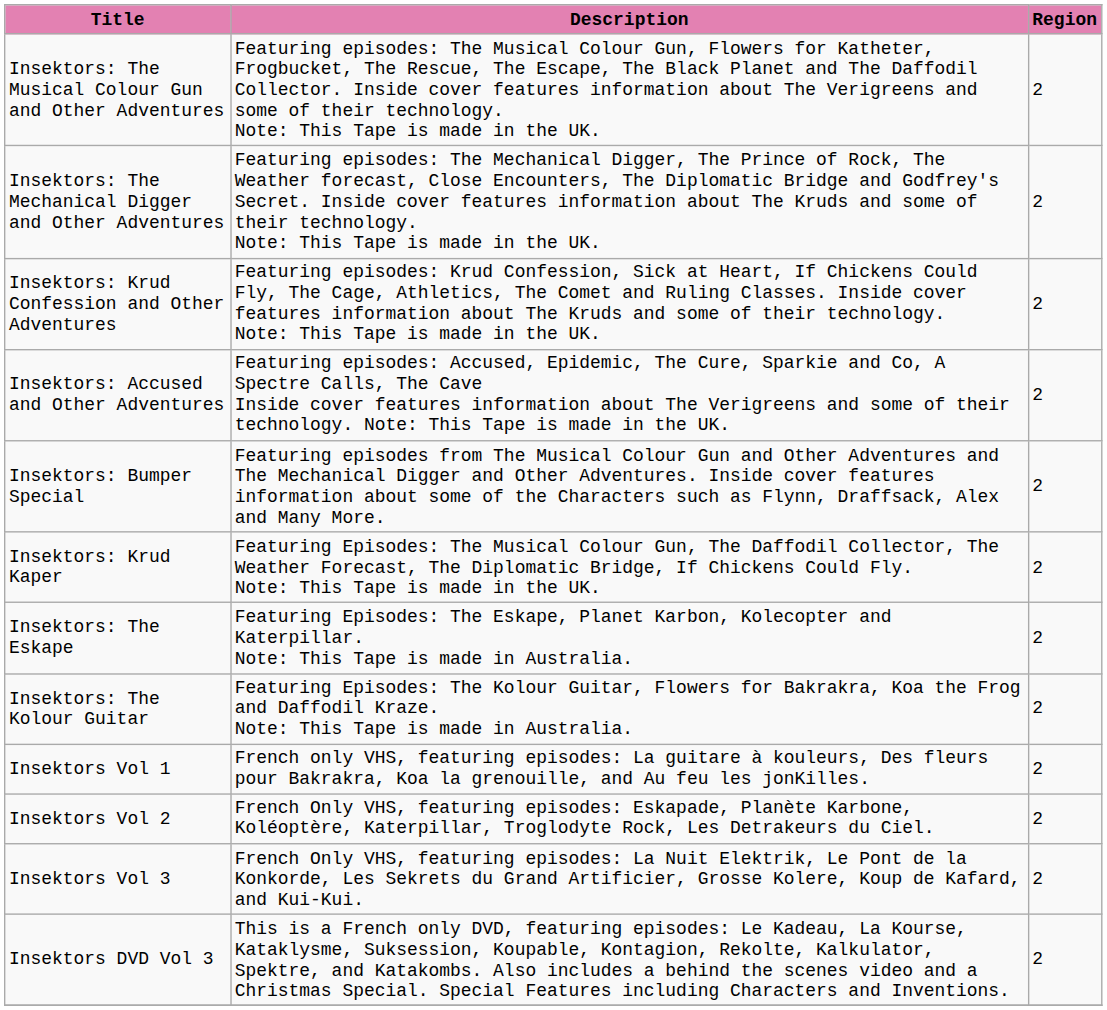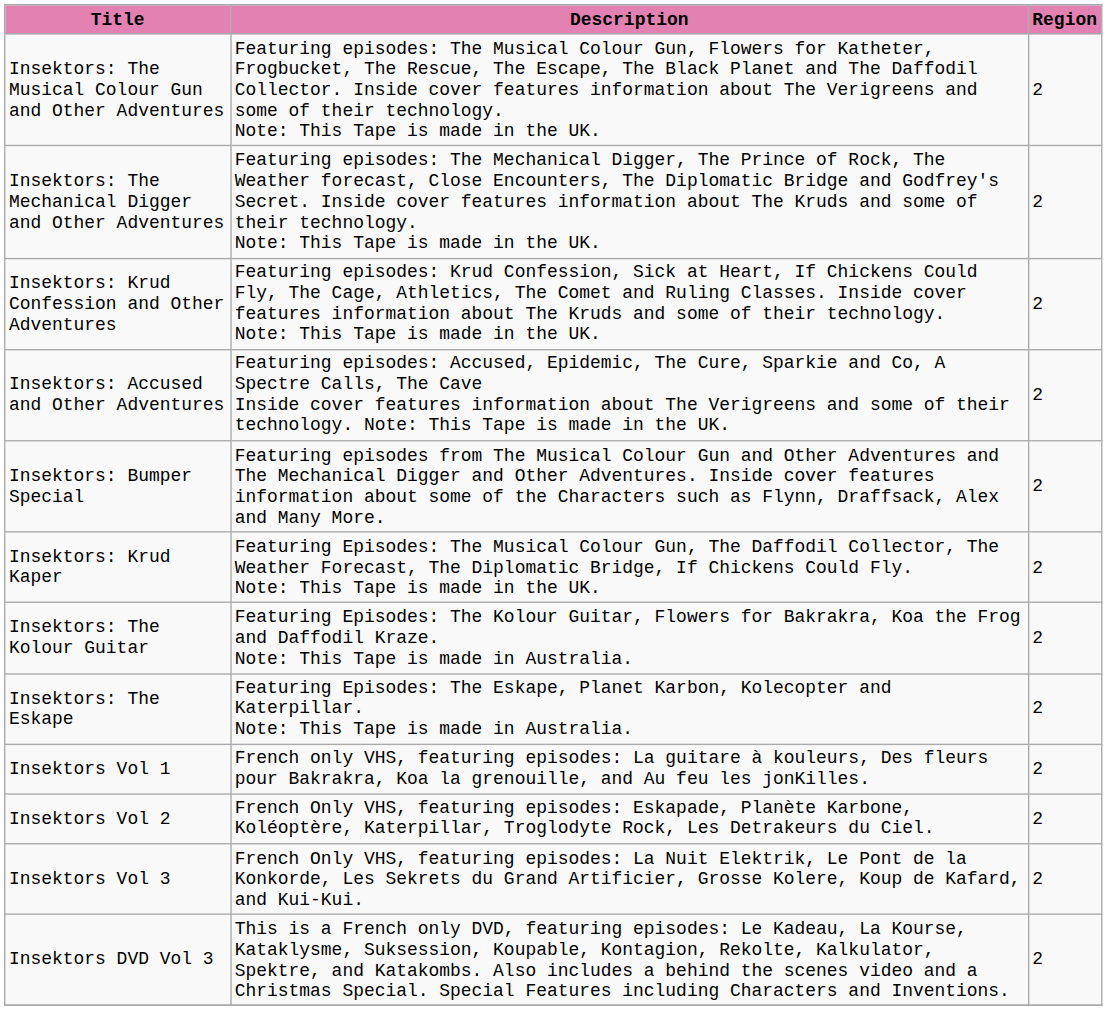rows swapped: Insektors: The Kolour Guitar <-> Insektors: The Eskape
